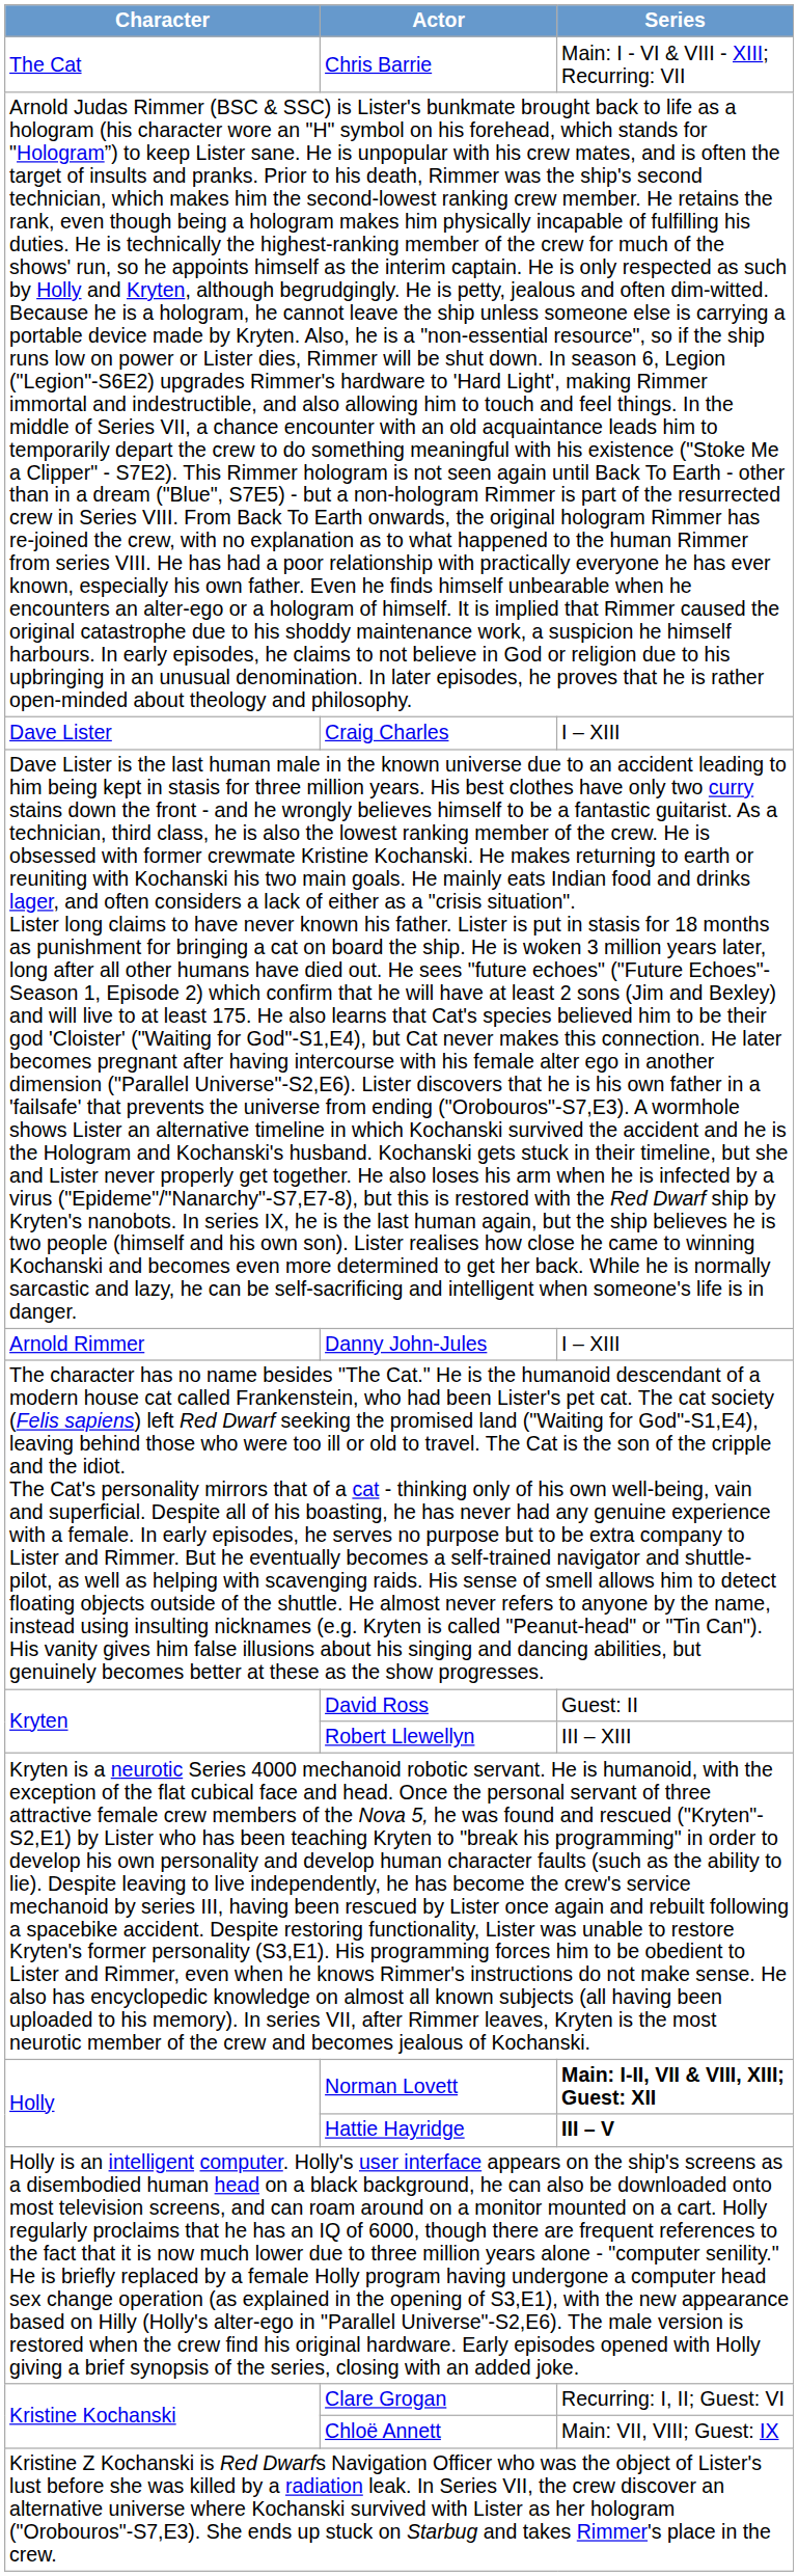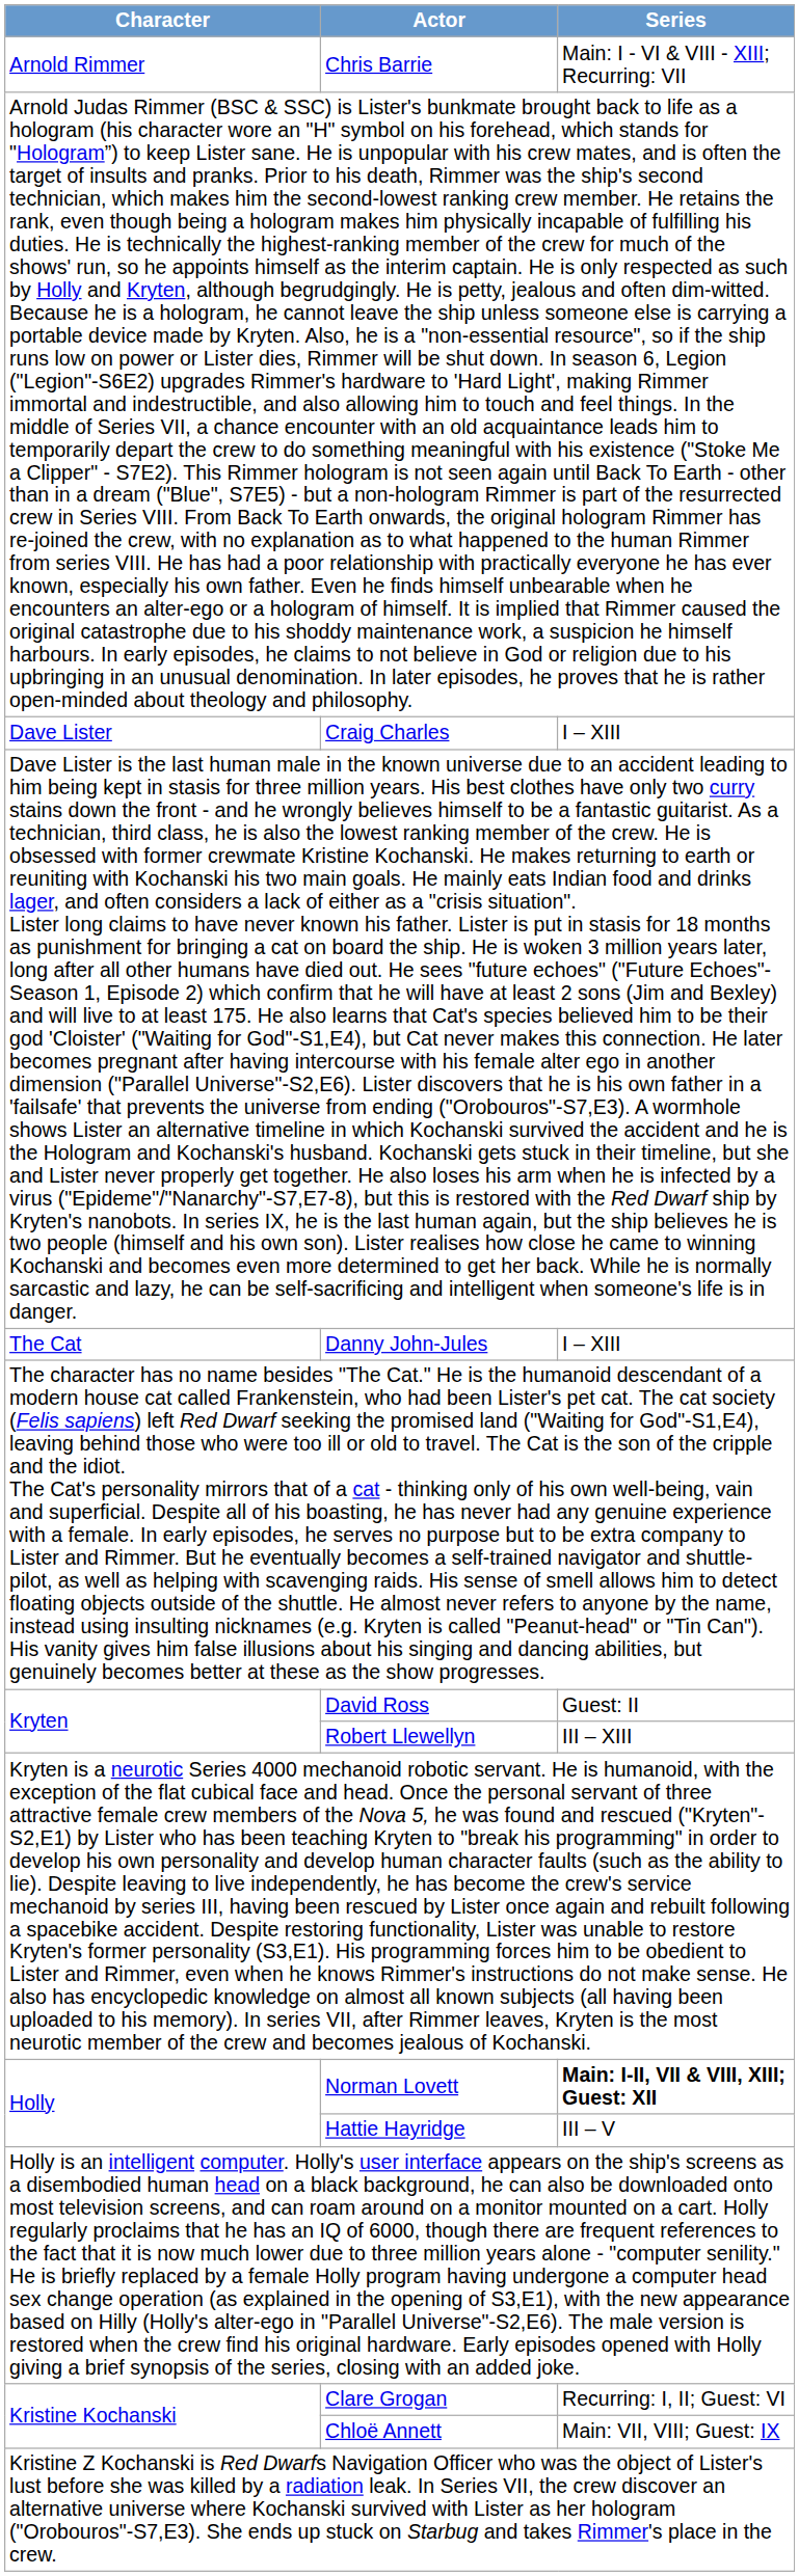Chris Barrie | Character: The Cat -> Arnold Rimmer
Danny John-Jules | Character: Arnold Rimmer -> The Cat
Hattie Hayridge | Series: bold -> normal
